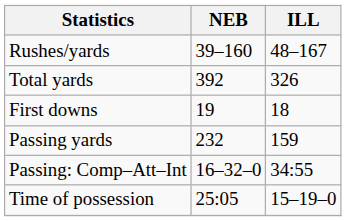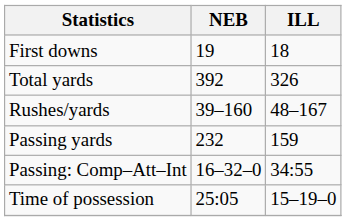rows swapped: First downs <-> Rushes/yards
